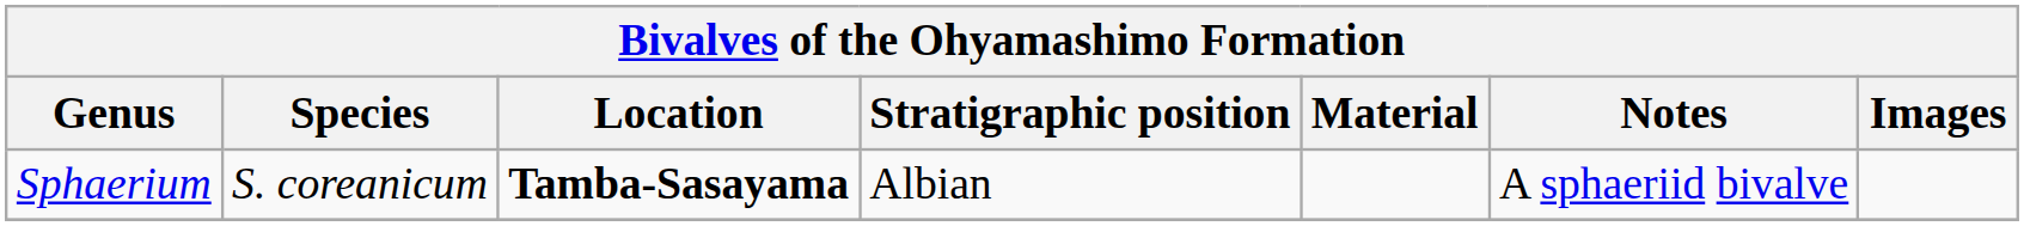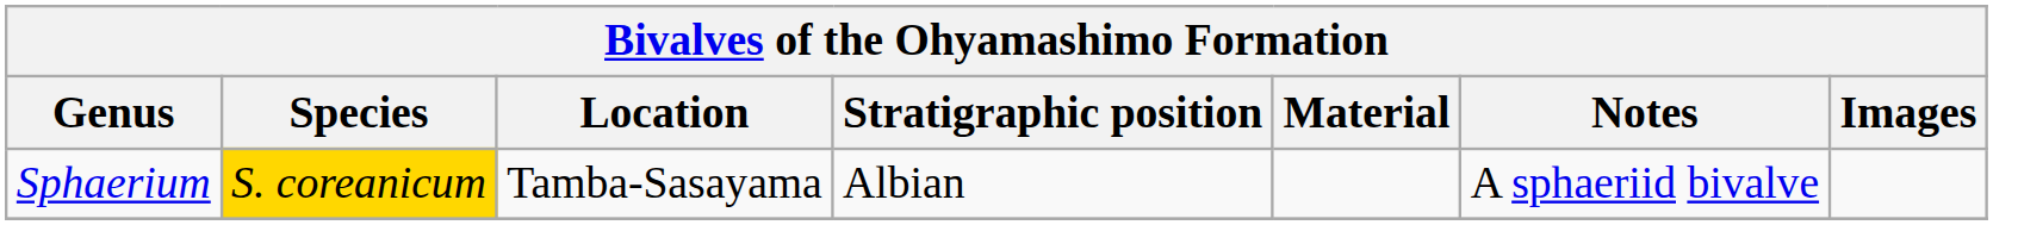Sphaerium | Species: no background -> gold background
Sphaerium | Location: bold -> normal
